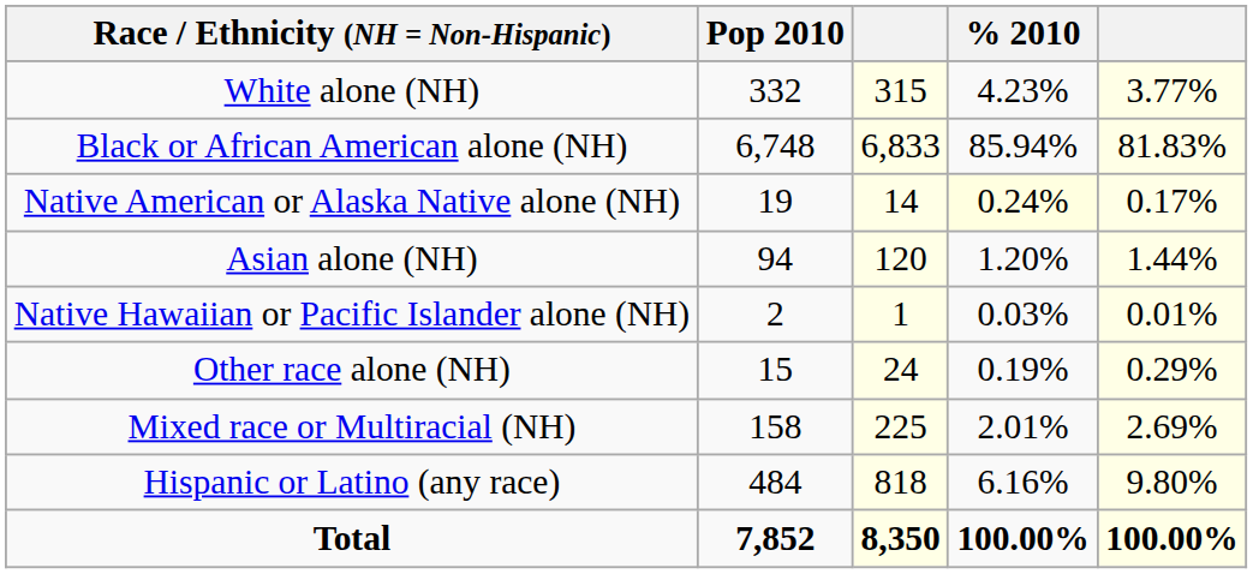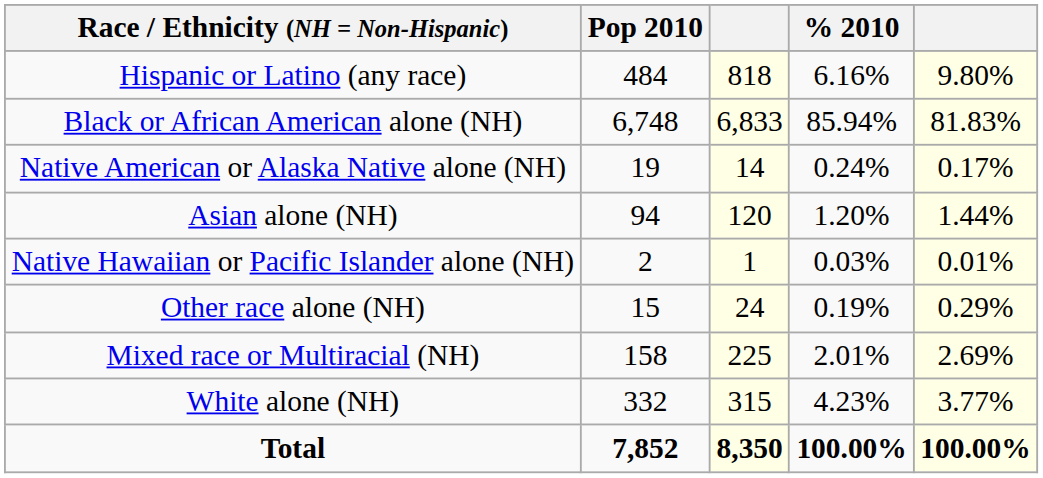rows swapped: White alone (NH) <-> Hispanic or Latino (any race)
Native American or Alaska Native alone (NH) | % 2010: lightyellow background -> no background
